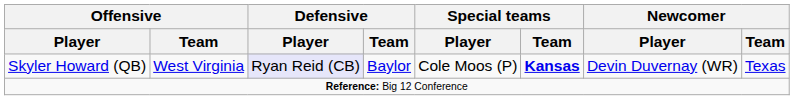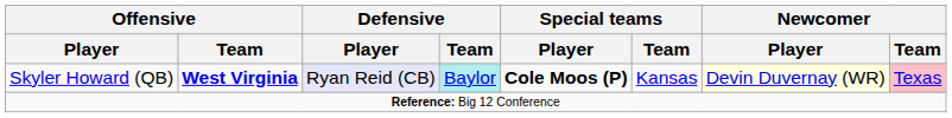Skyler Howard (QB) | Offensive / Team: normal -> bold
Skyler Howard (QB) | Defensive / Team: no background -> paleturquoise background
Skyler Howard (QB) | Special teams / Player: normal -> bold
Skyler Howard (QB) | Special teams / Team: bold -> normal
Skyler Howard (QB) | Newcomer / Player: no background -> lightyellow background
Skyler Howard (QB) | Newcomer / Team: no background -> pink background
